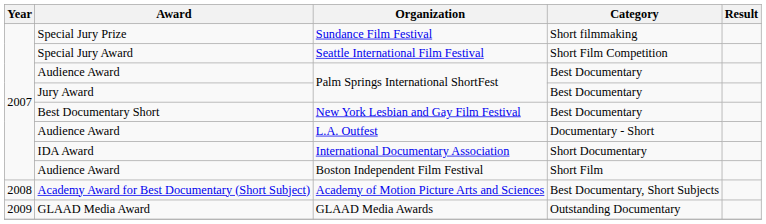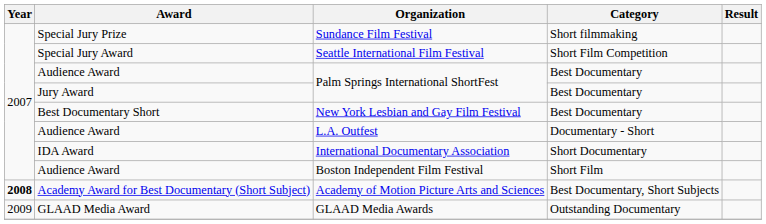Academy of Motion Picture Arts and Sciences | Year: normal -> bold
